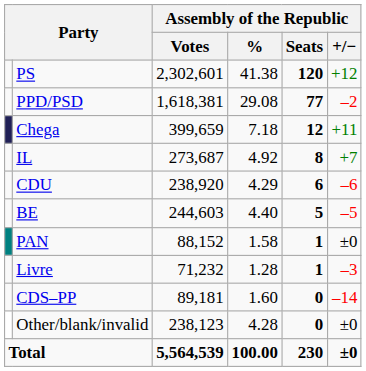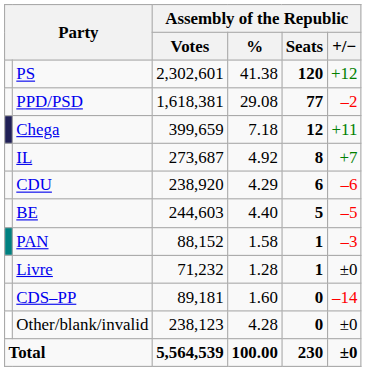PAN | Assembly of the Republic / +/−: ±0 -> –3
Livre | Assembly of the Republic / +/−: –3 -> ±0
